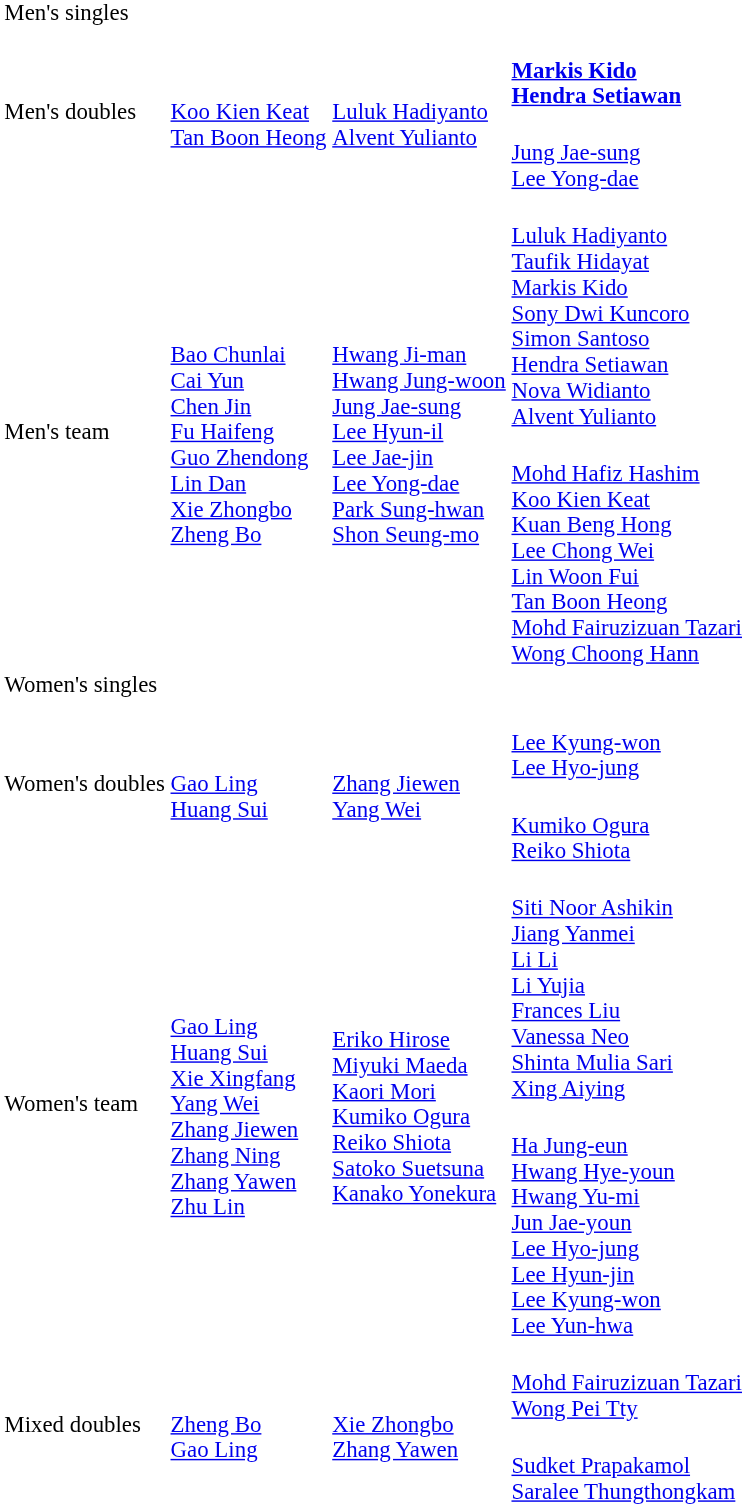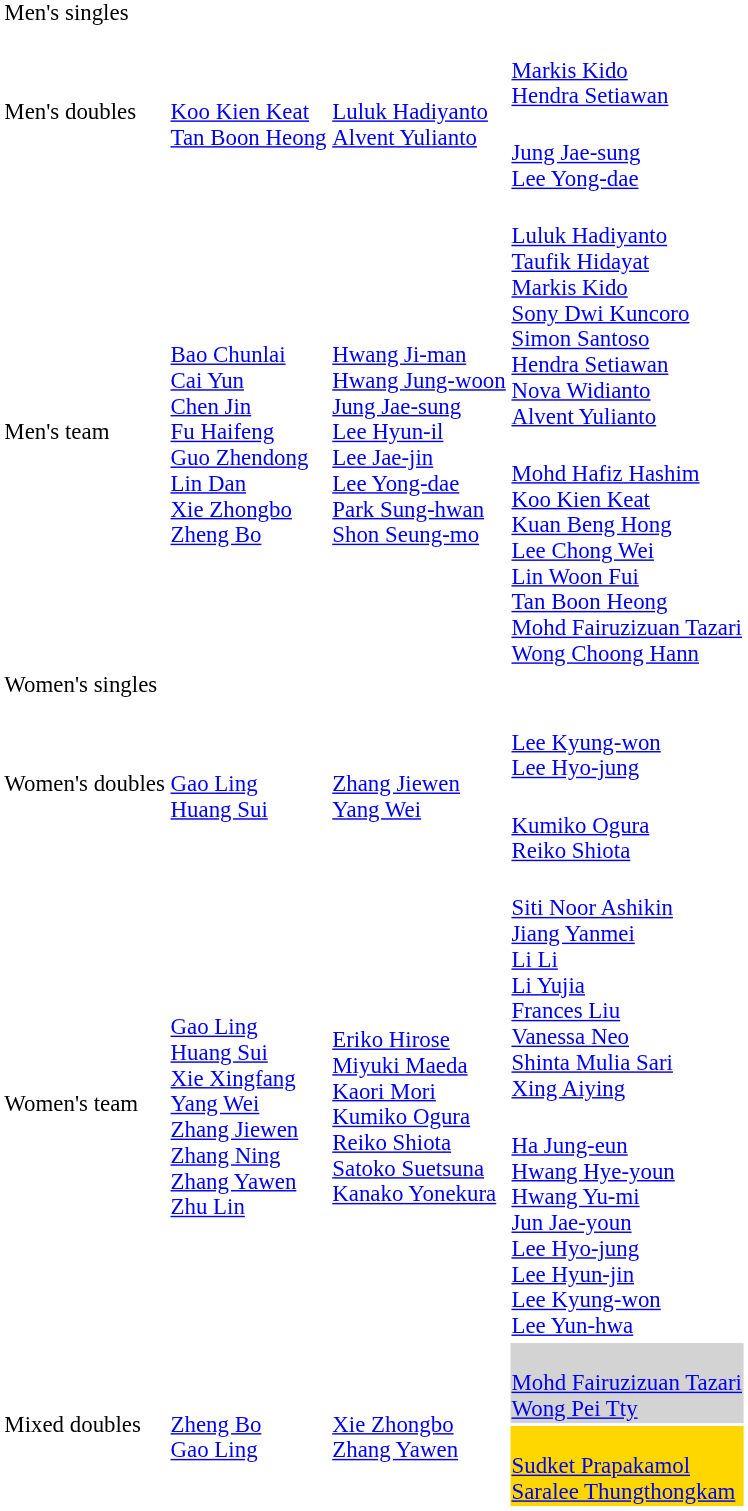Markis Kido Hendra Setiawan | column 4: bold -> normal
Mohd Fairuzizuan Tazari Wong Pei Tty | column 4: no background -> lightgrey background
Sudket Prapakamol Saralee Thungthongkam | column 4: no background -> gold background
